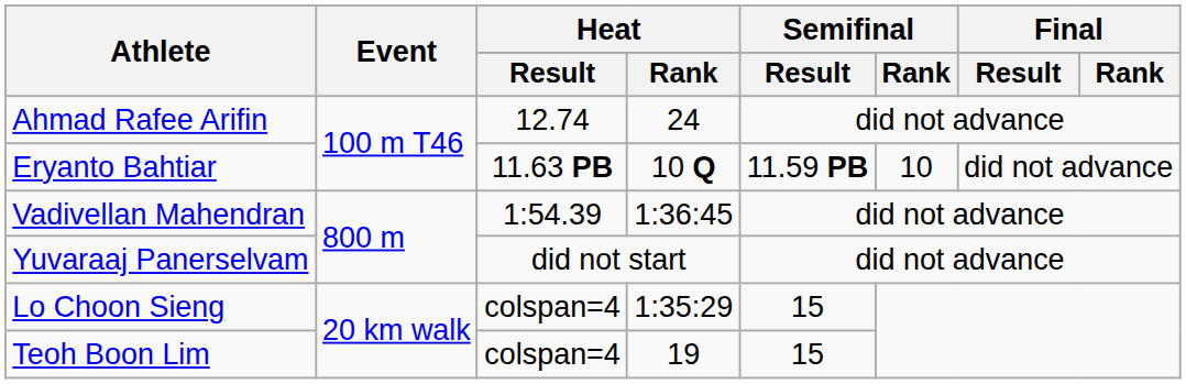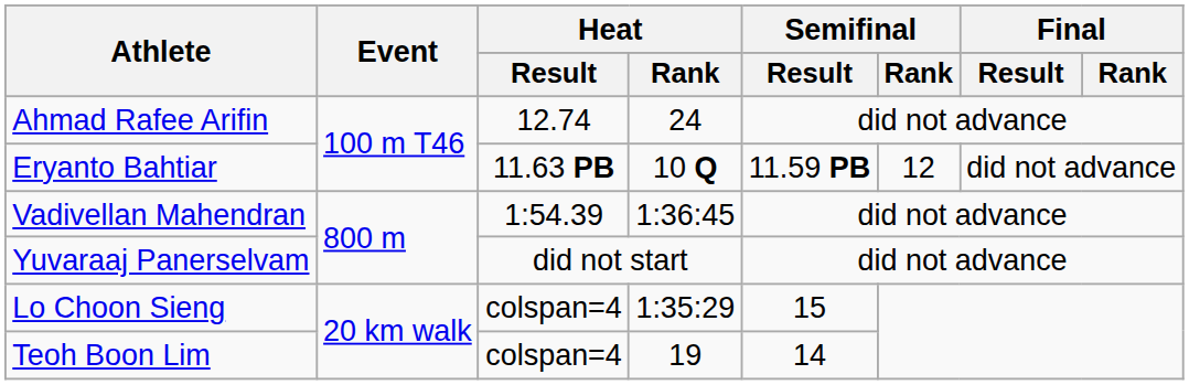Eryanto Bahtiar | Semifinal / Rank: 10 -> 12
Teoh Boon Lim | Semifinal / Result: 15 -> 14
